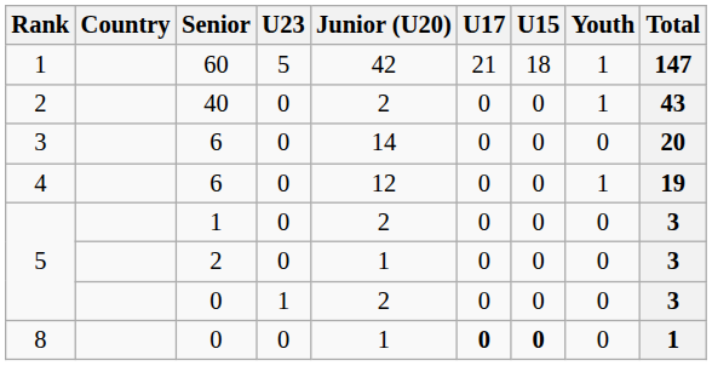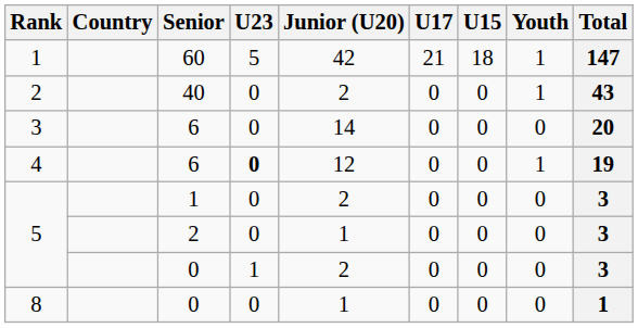4 | U23: normal -> bold
8 | U17: bold -> normal
8 | U15: bold -> normal
